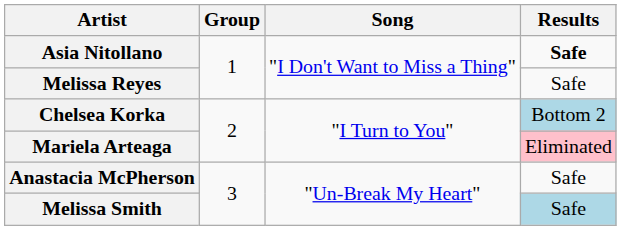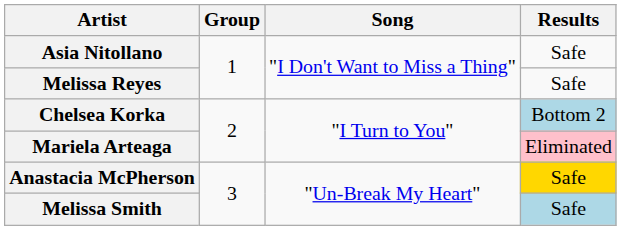Asia Nitollano | Results: bold -> normal
Anastacia McPherson | Results: no background -> gold background
